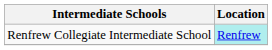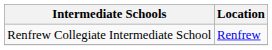Renfrew Collegiate Intermediate School | Location: paleturquoise background -> no background
